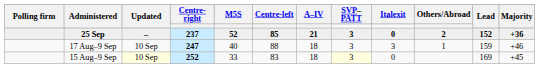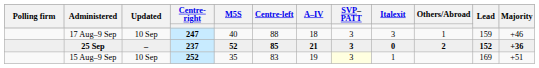rows swapped: 25 Sep <-> 17 Aug–9 Sep
15 Aug–9 Sep | Updated: lightyellow background -> no background
15 Aug–9 Sep | M5S: 33 -> 35
15 Aug–9 Sep | A–IV: 18 -> 19
15 Aug–9 Sep | Italexit: 0 -> 1
15 Aug–9 Sep | Majority: +45 -> +51
